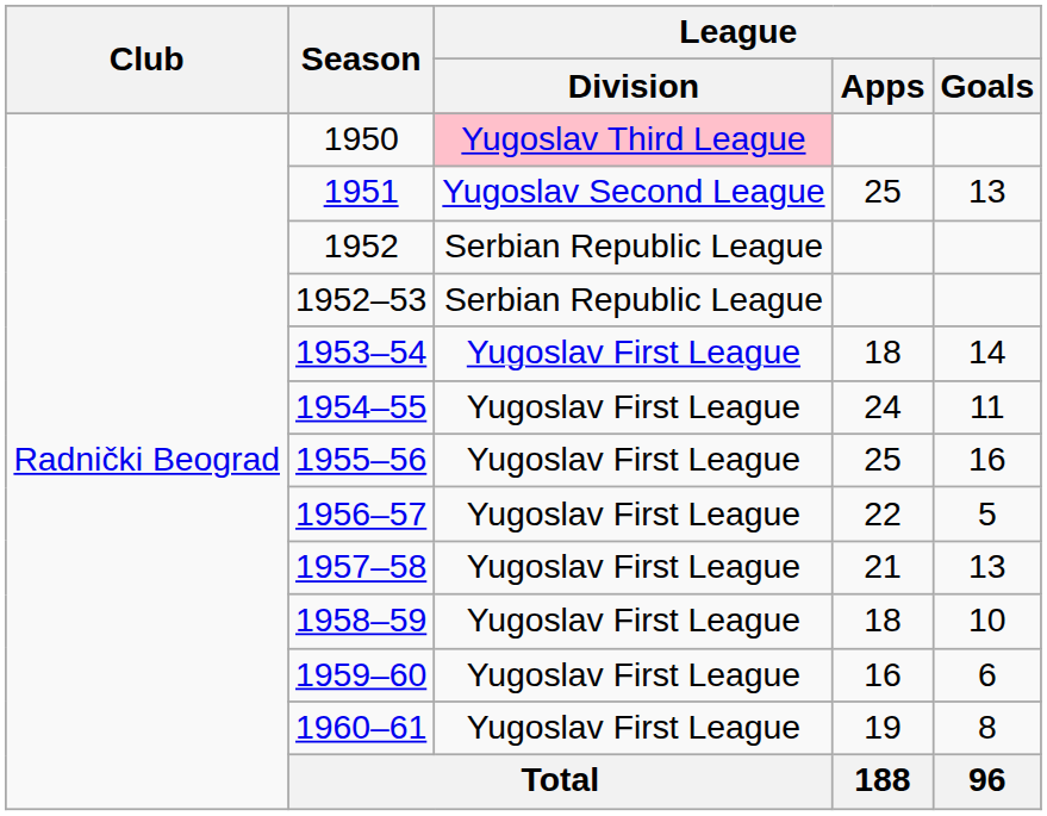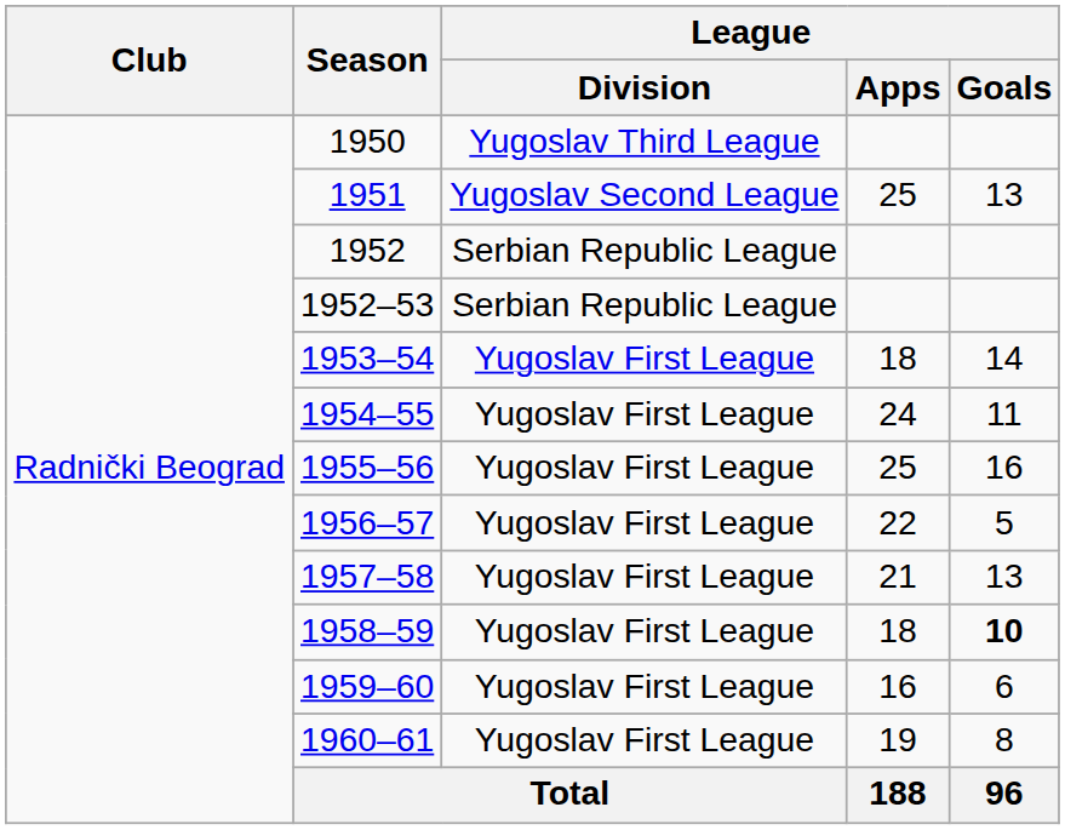1950 | League / Division: pink background -> no background
1958–59 | League / Goals: normal -> bold
